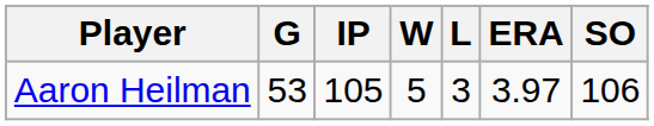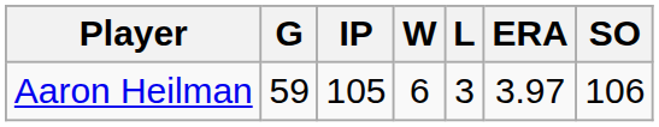Aaron Heilman | G: 53 -> 59
Aaron Heilman | W: 5 -> 6
